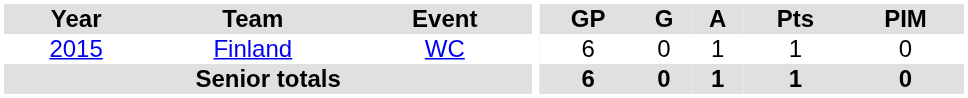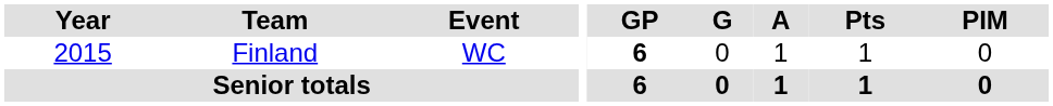Finland | GP: normal -> bold
